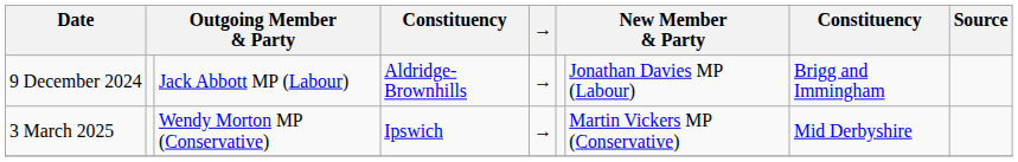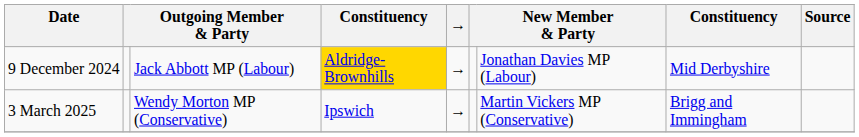9 December 2024 | column 4: no background -> gold background
9 December 2024 | column 8: Brigg and Immingham -> Mid Derbyshire
3 March 2025 | column 8: Mid Derbyshire -> Brigg and Immingham
